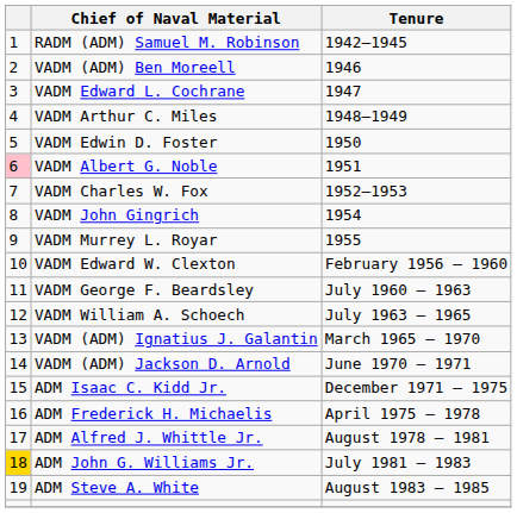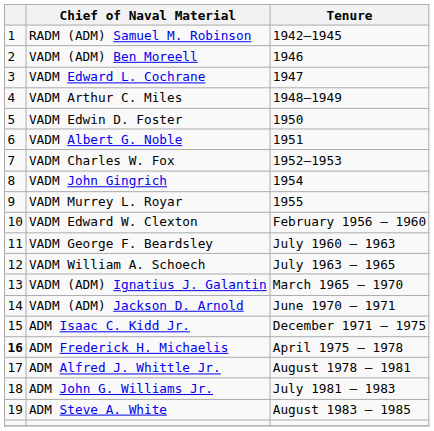VADM Albert G. Noble | column 1: pink background -> no background
ADM Frederick H. Michaelis | column 1: normal -> bold
ADM John G. Williams Jr. | column 1: gold background -> no background
